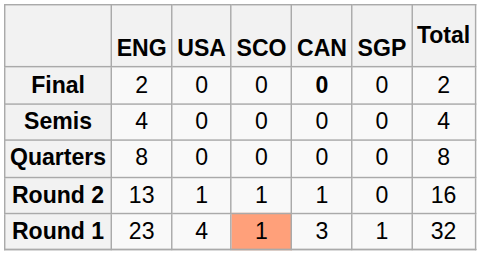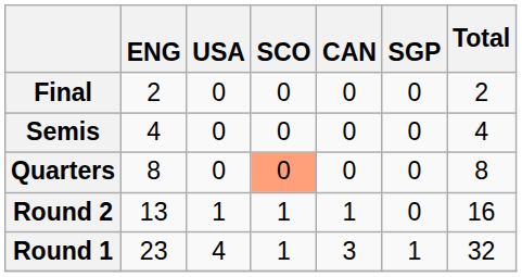Final | CAN: bold -> normal
Quarters | SCO: no background -> lightsalmon background
Round 1 | SCO: lightsalmon background -> no background
